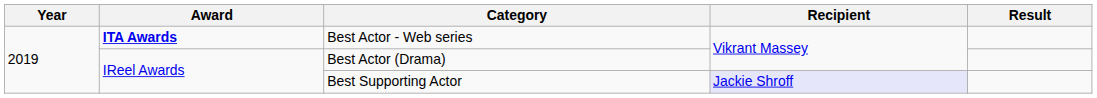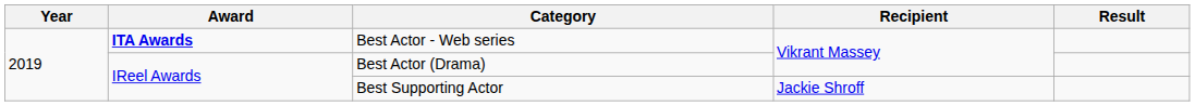Best Supporting Actor | Recipient: lavender background -> no background
